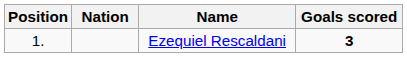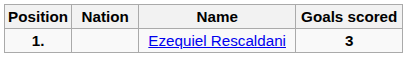Ezequiel Rescaldani | Position: normal -> bold
